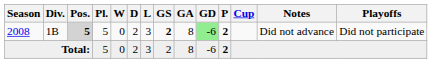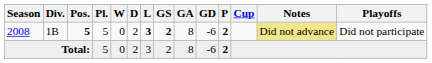2008 | Pos.: lightgrey background -> no background
2008 | L: normal -> bold
2008 | GD: lightgreen background -> no background
2008 | Notes: no background -> khaki background
